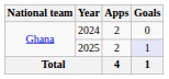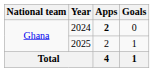2024 | Apps: normal -> bold
2025 | Goals: lavender background -> no background
